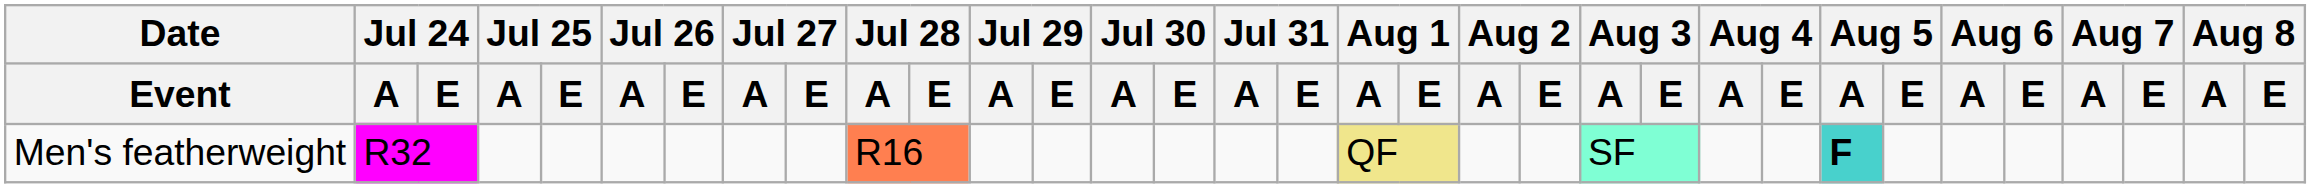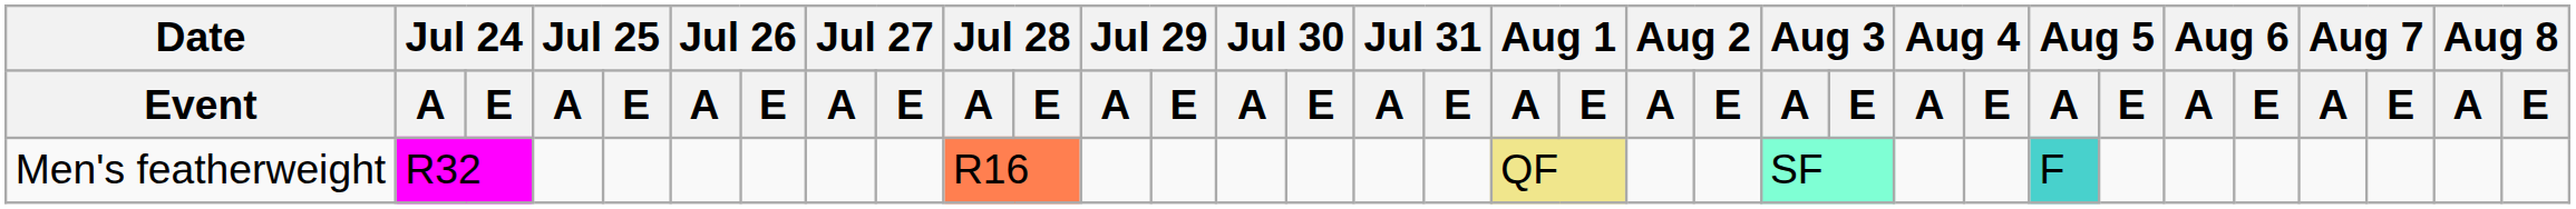Men's featherweight | Aug 5 / A: bold -> normal
